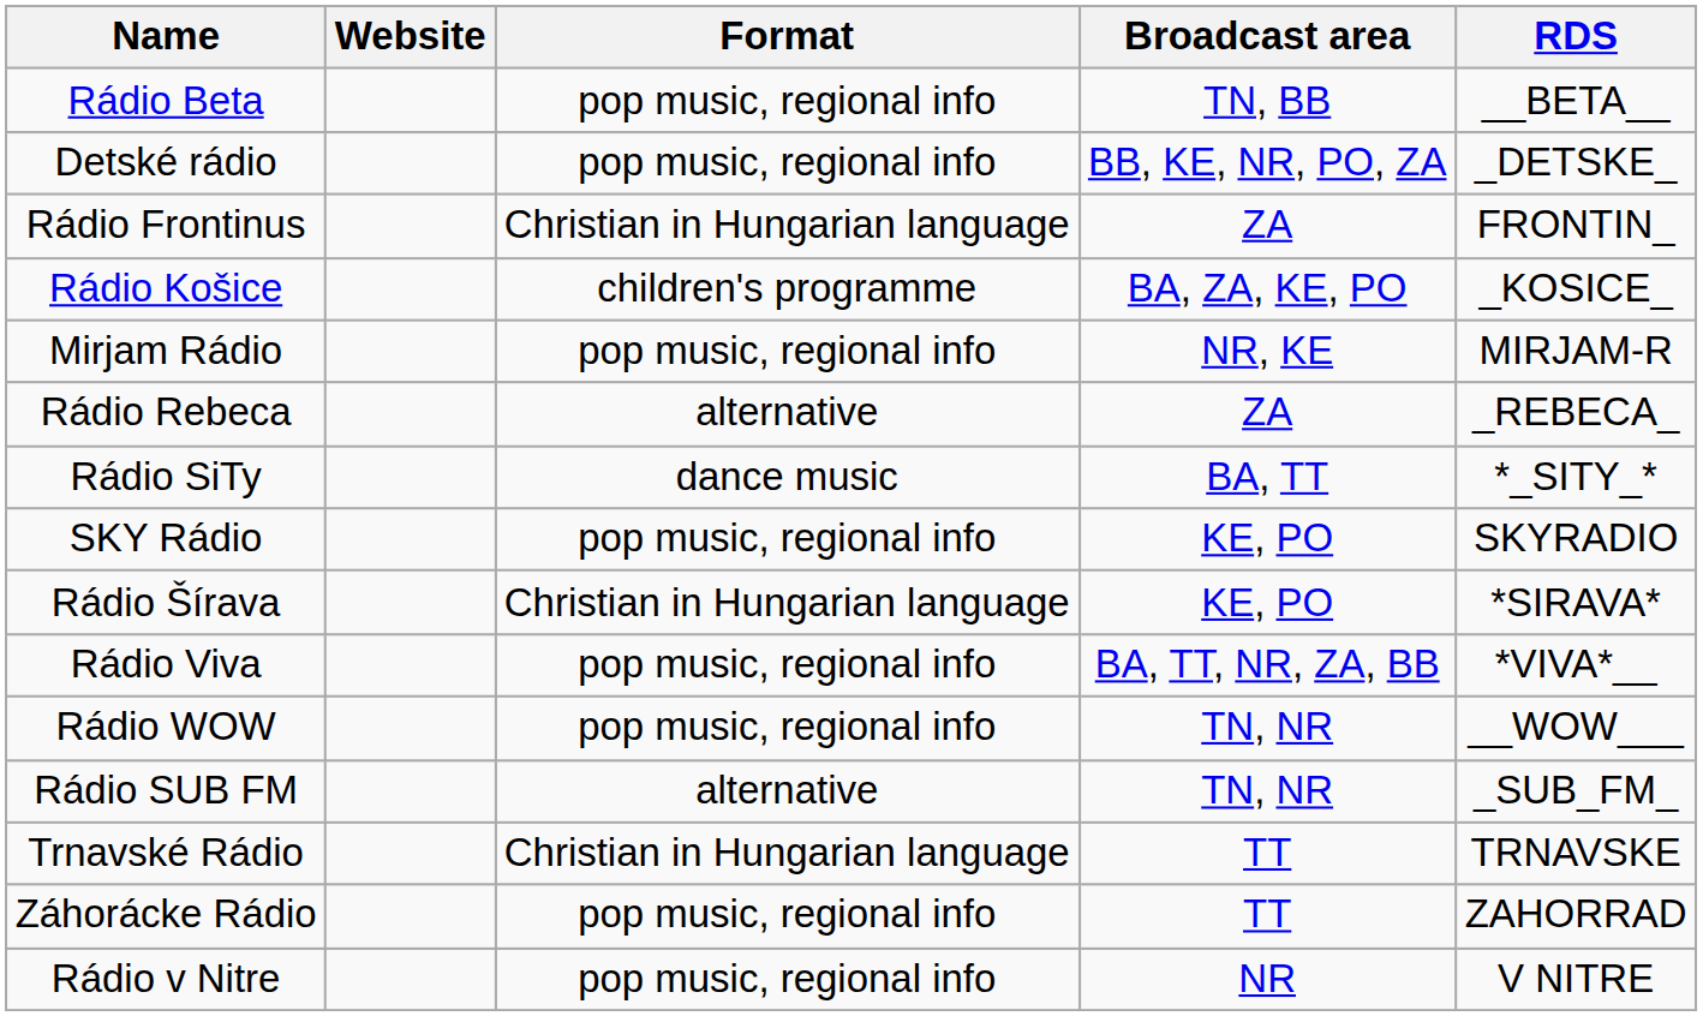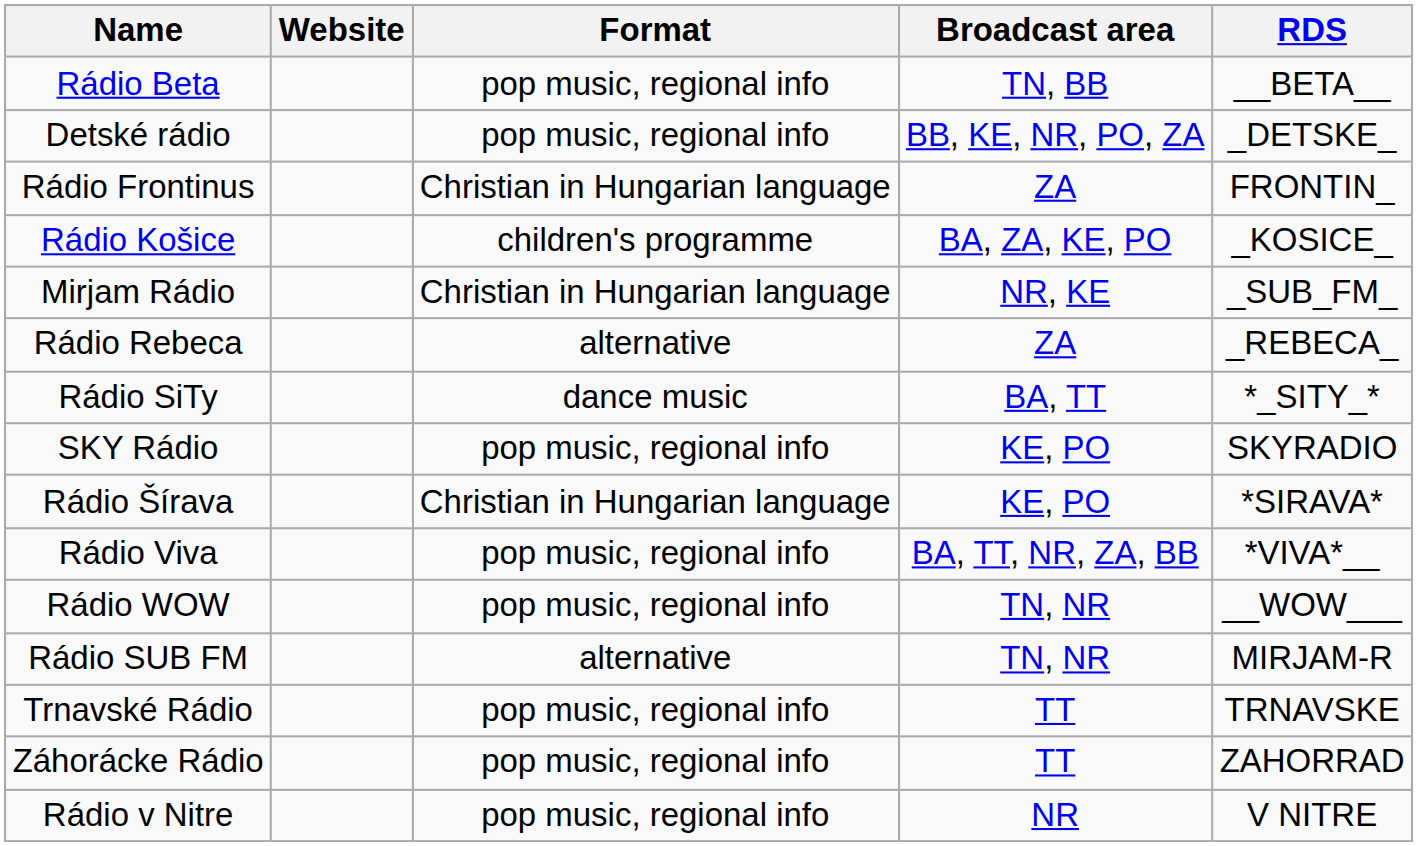Mirjam Rádio | Format: pop music, regional info -> Christian in Hungarian language
Mirjam Rádio | RDS: MIRJAM-R -> _SUB_FM_
Rádio SUB FM | RDS: _SUB_FM_ -> MIRJAM-R
Trnavské Rádio | Format: Christian in Hungarian language -> pop music, regional info
